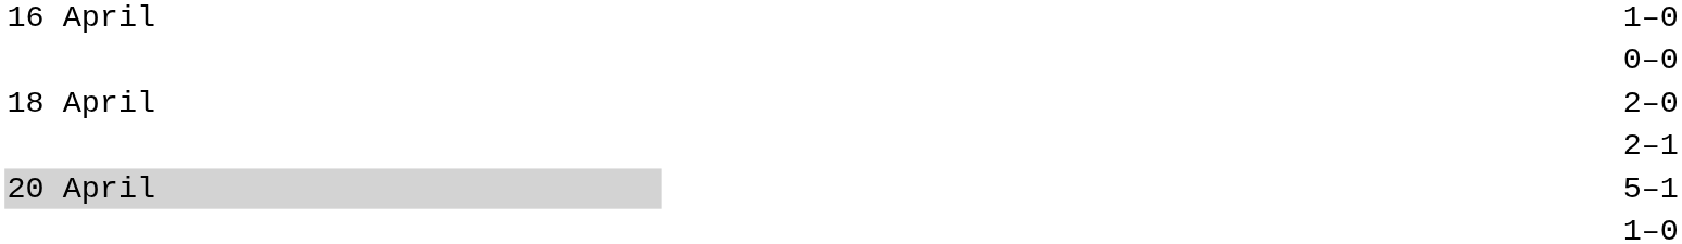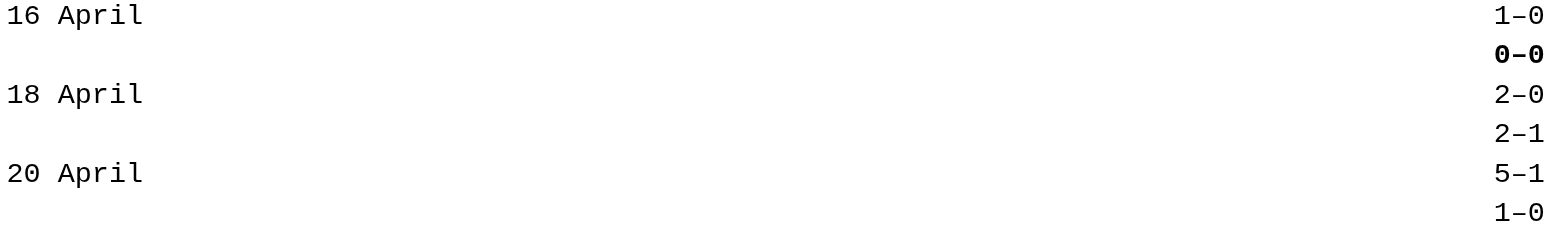0–0 | column 2: normal -> bold
5–1 | column 1: lightgrey background -> no background
